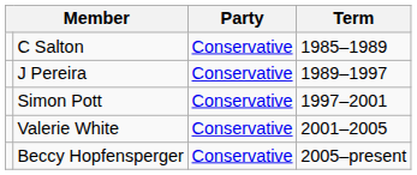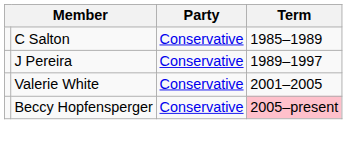- row: Simon Pott | Conservative | 1997–2001
Beccy Hopfensperger | Term: no background -> pink background
